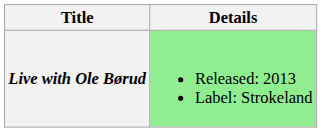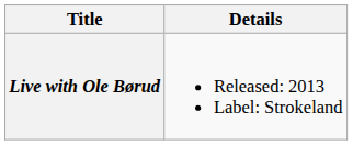Live with Ole Børud | Details: lightgreen background -> no background
